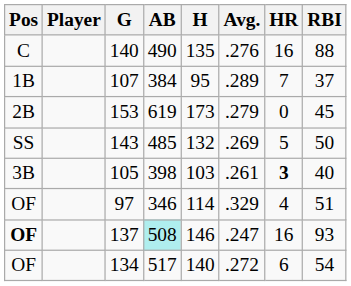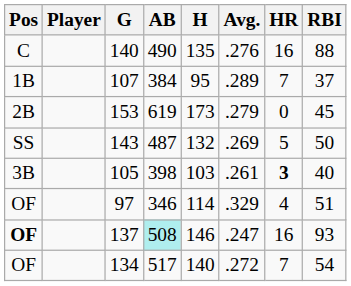143 | AB: 485 -> 487
134 | HR: 6 -> 7
